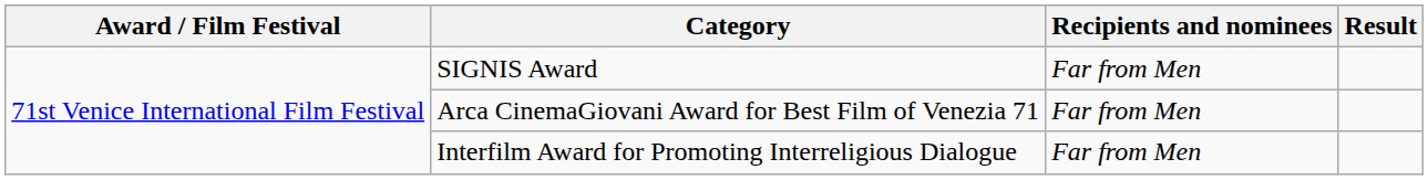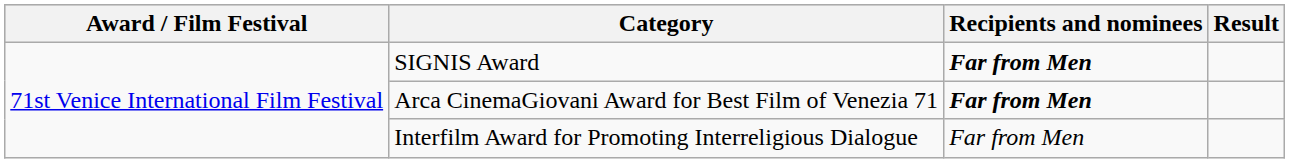SIGNIS Award | Recipients and nominees: normal -> bold
Arca CinemaGiovani Award for Best Film of Venezia 71 | Recipients and nominees: normal -> bold
